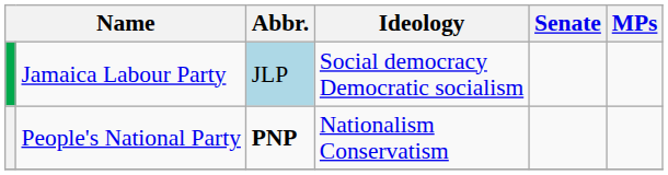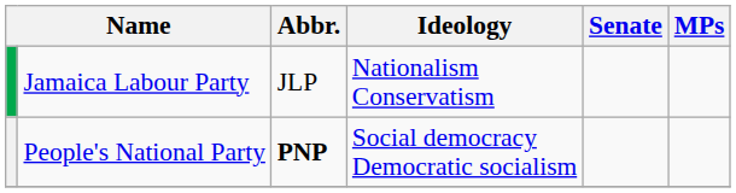Jamaica Labour Party | Abbr.: lightblue background -> no background
Jamaica Labour Party | Ideology: Social democracy Democratic socialism -> Nationalism Conservatism
People's National Party | Ideology: Nationalism Conservatism -> Social democracy Democratic socialism
